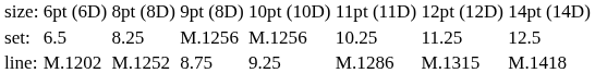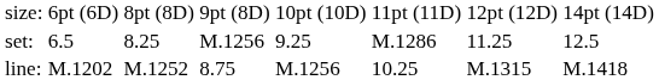set: | column 5: M.1256 -> 9.25
set: | column 6: 10.25 -> M.1286
line: | column 5: 9.25 -> M.1256
line: | column 6: M.1286 -> 10.25
